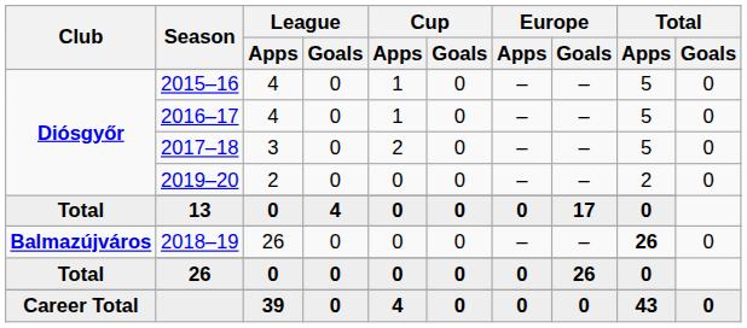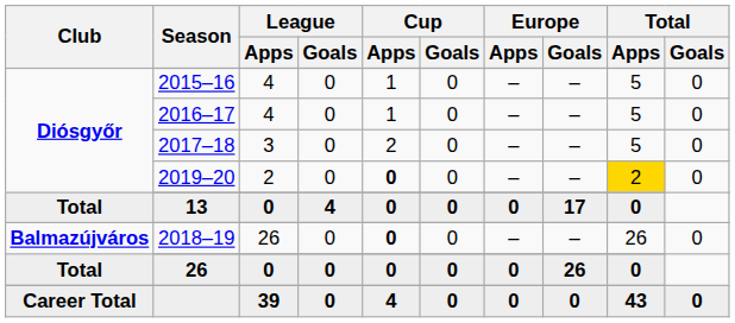2019–20 | Cup / Apps: normal -> bold
2019–20 | Total / Apps: no background -> gold background
2018–19 | Cup / Apps: normal -> bold
2018–19 | Total / Apps: bold -> normal
